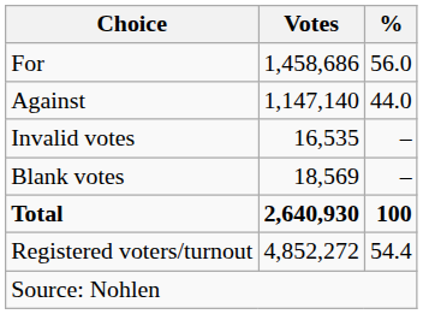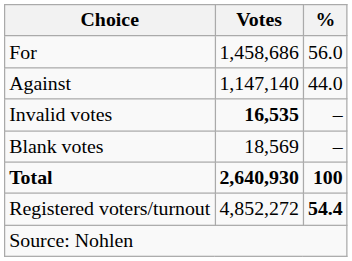Invalid votes | Votes: normal -> bold
Registered voters/turnout | %: normal -> bold
